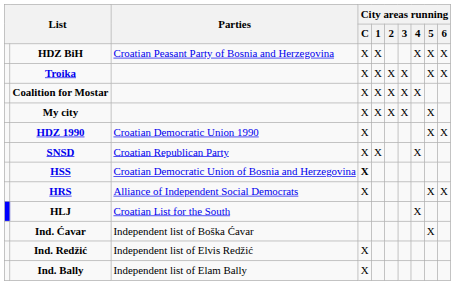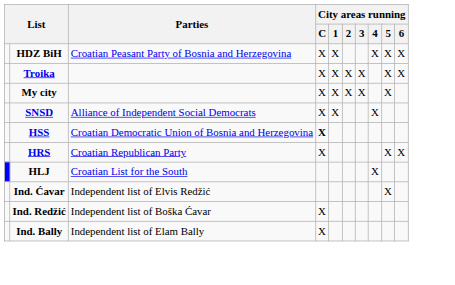- row: Coalition for Mostar | X | X | X | X | X
- row: HDZ 1990 | Croatian Democratic Union 1990 | X | X | X
SNSD | Parties: Croatian Republican Party -> Alliance of Independent Social Democrats
HRS | Parties: Alliance of Independent Social Democrats -> Croatian Republican Party
Ind. Ćavar | Parties: Independent list of Boška Ćavar -> Independent list of Elvis Redžić
Ind. Redžić | Parties: Independent list of Elvis Redžić -> Independent list of Boška Ćavar
